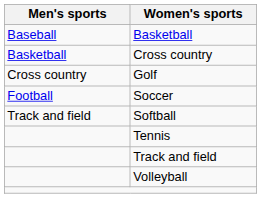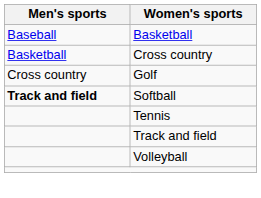- row: Football | Soccer
Softball | Men's sports: normal -> bold
